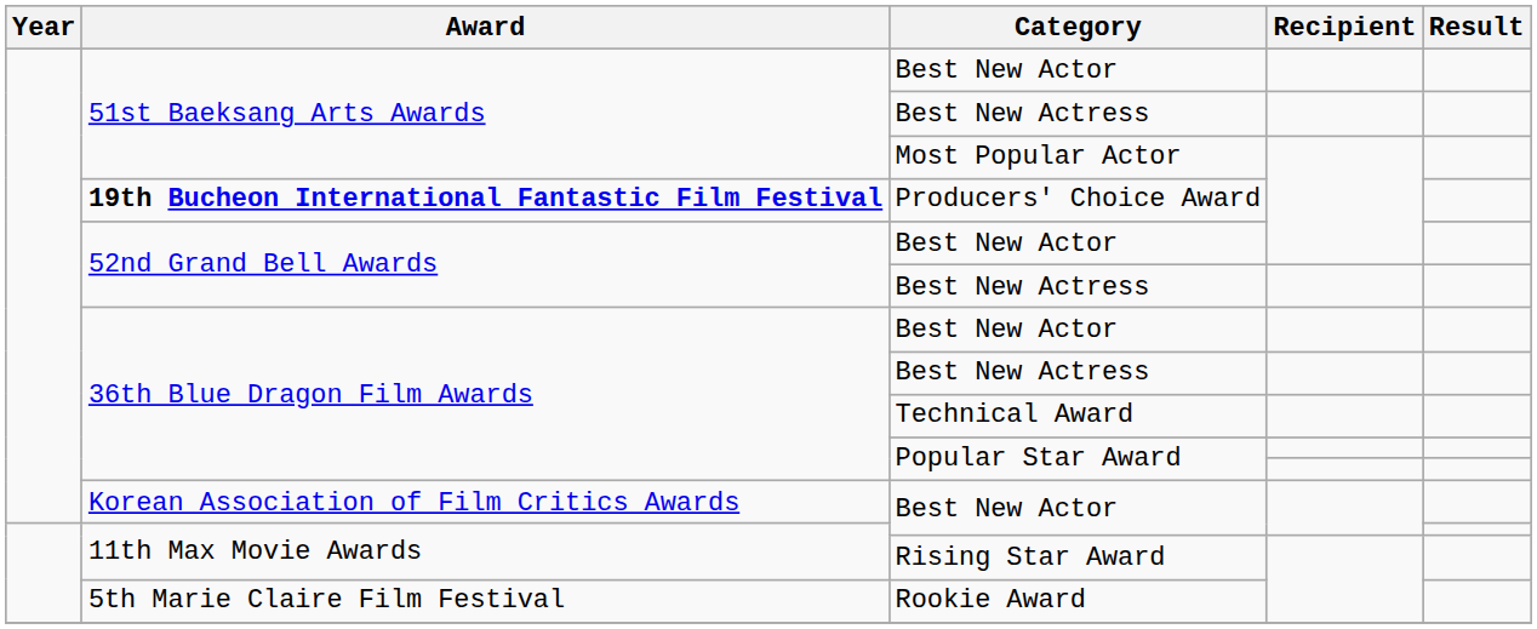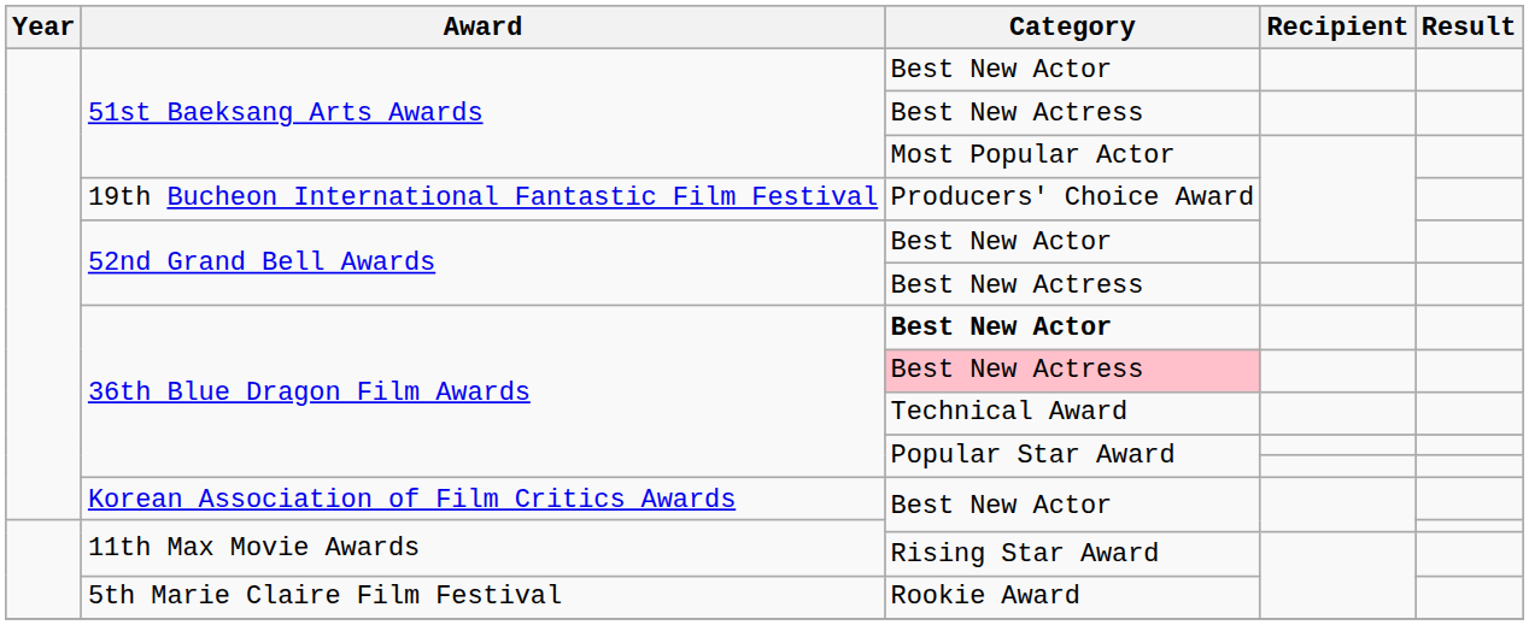Producers' Choice Award | Award: bold -> normal
36th Blue Dragon Film Awards / Best New Actor | Category: normal -> bold
36th Blue Dragon Film Awards / Best New Actress | Category: no background -> pink background
